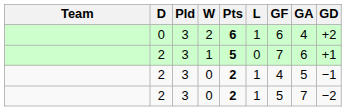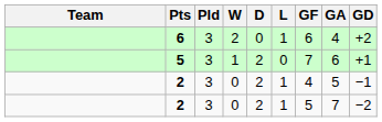columns swapped: Pts <-> D
